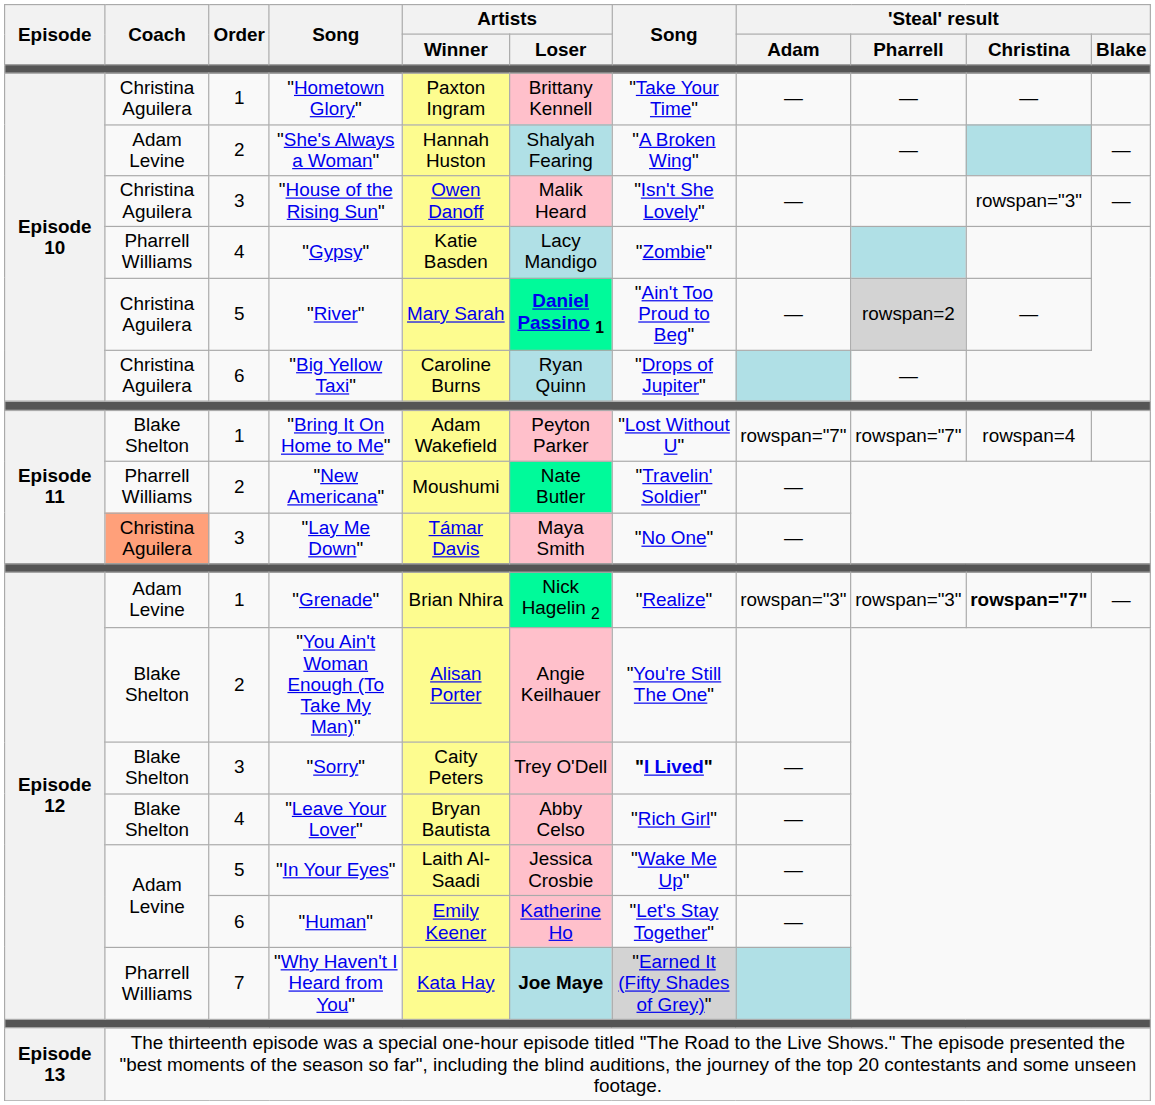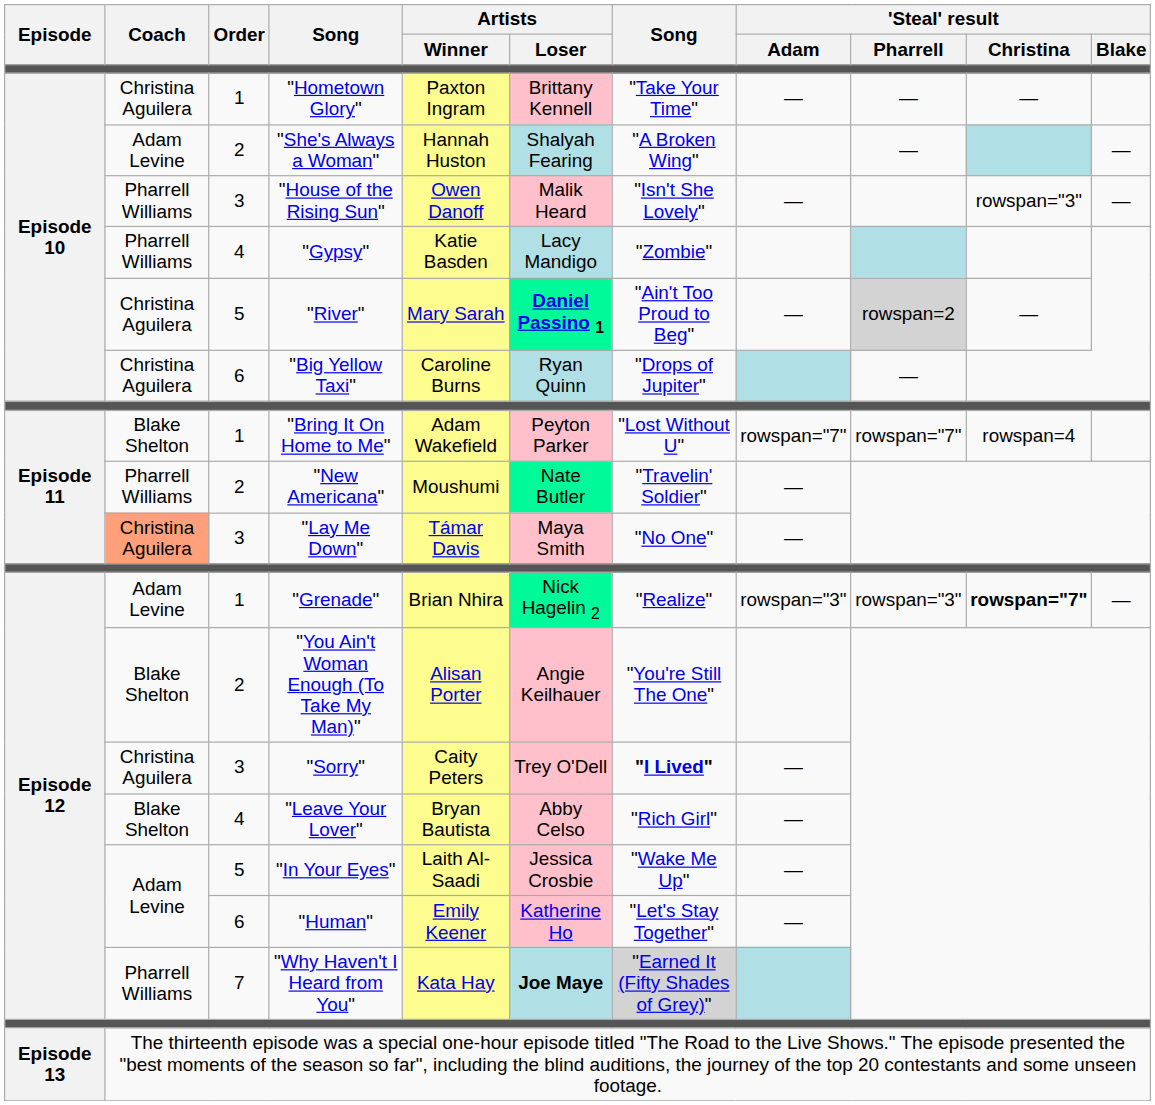"House of the Rising Sun" | Coach: Christina Aguilera -> Pharrell Williams
"Sorry" | Coach: Blake Shelton -> Christina Aguilera
